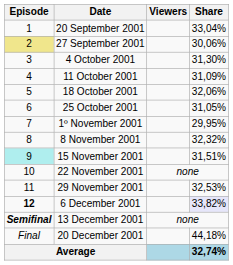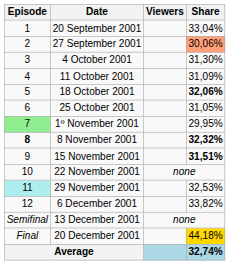27 September 2001 | Episode: khaki background -> no background
27 September 2001 | Share: no background -> lightsalmon background
18 October 2001 | Share: normal -> bold
1º November 2001 | Episode: no background -> lightgreen background
8 November 2001 | Episode: normal -> bold
8 November 2001 | Share: normal -> bold
15 November 2001 | Episode: paleturquoise background -> no background
15 November 2001 | Share: normal -> bold
29 November 2001 | Episode: no background -> paleturquoise background
6 December 2001 | Episode: bold -> normal
6 December 2001 | Share: lavender background -> no background
13 December 2001 | Episode: bold -> normal
20 December 2001 | Share: no background -> gold background
